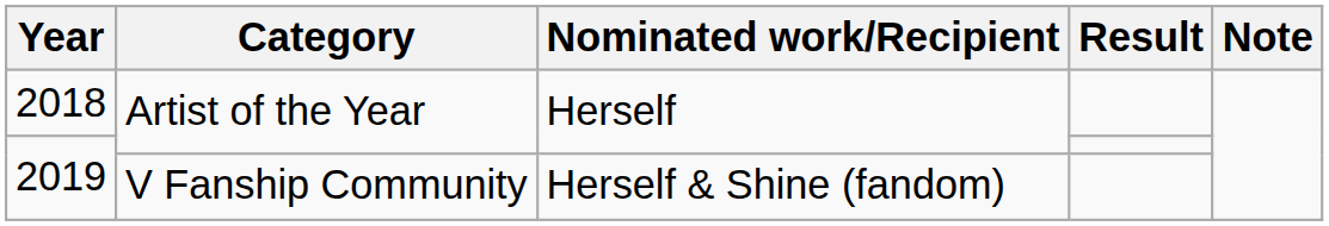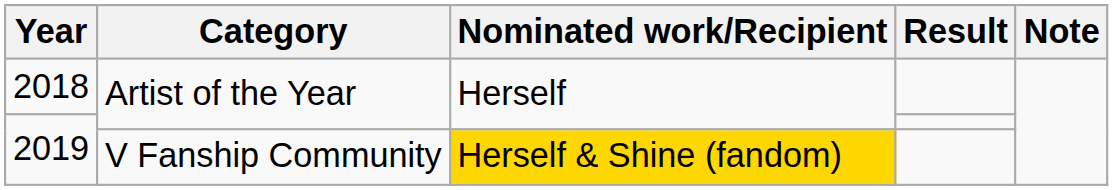2019 / V Fanship Community | Nominated work/Recipient: no background -> gold background
